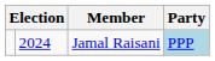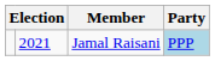Jamal Raisani | column 2: 2024 -> 2021
